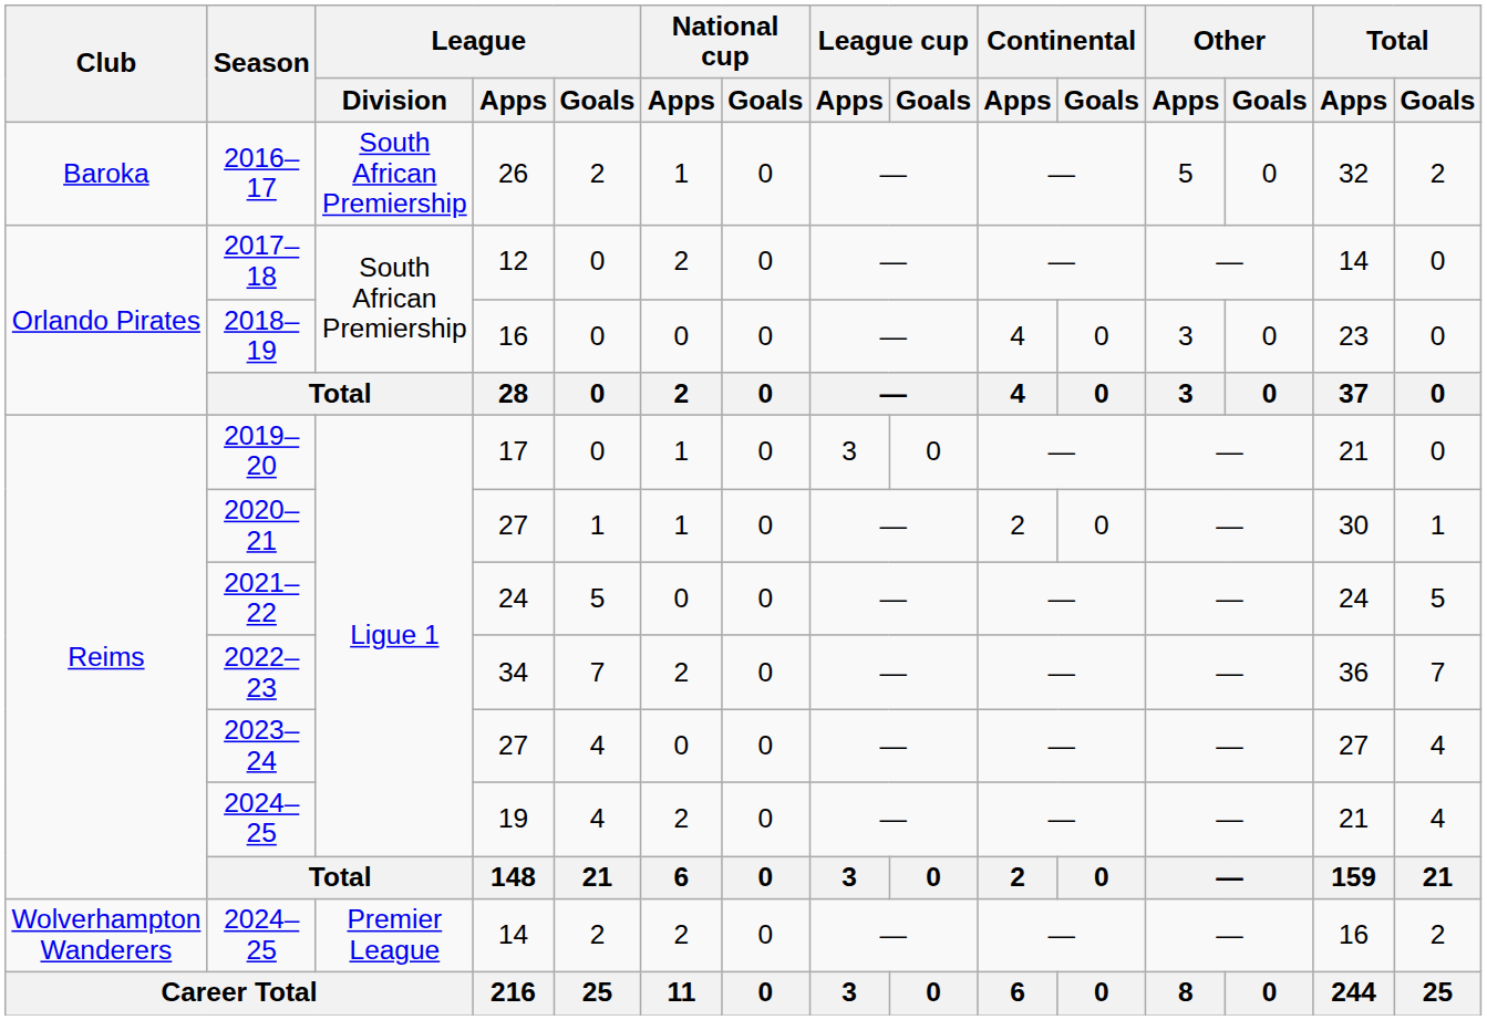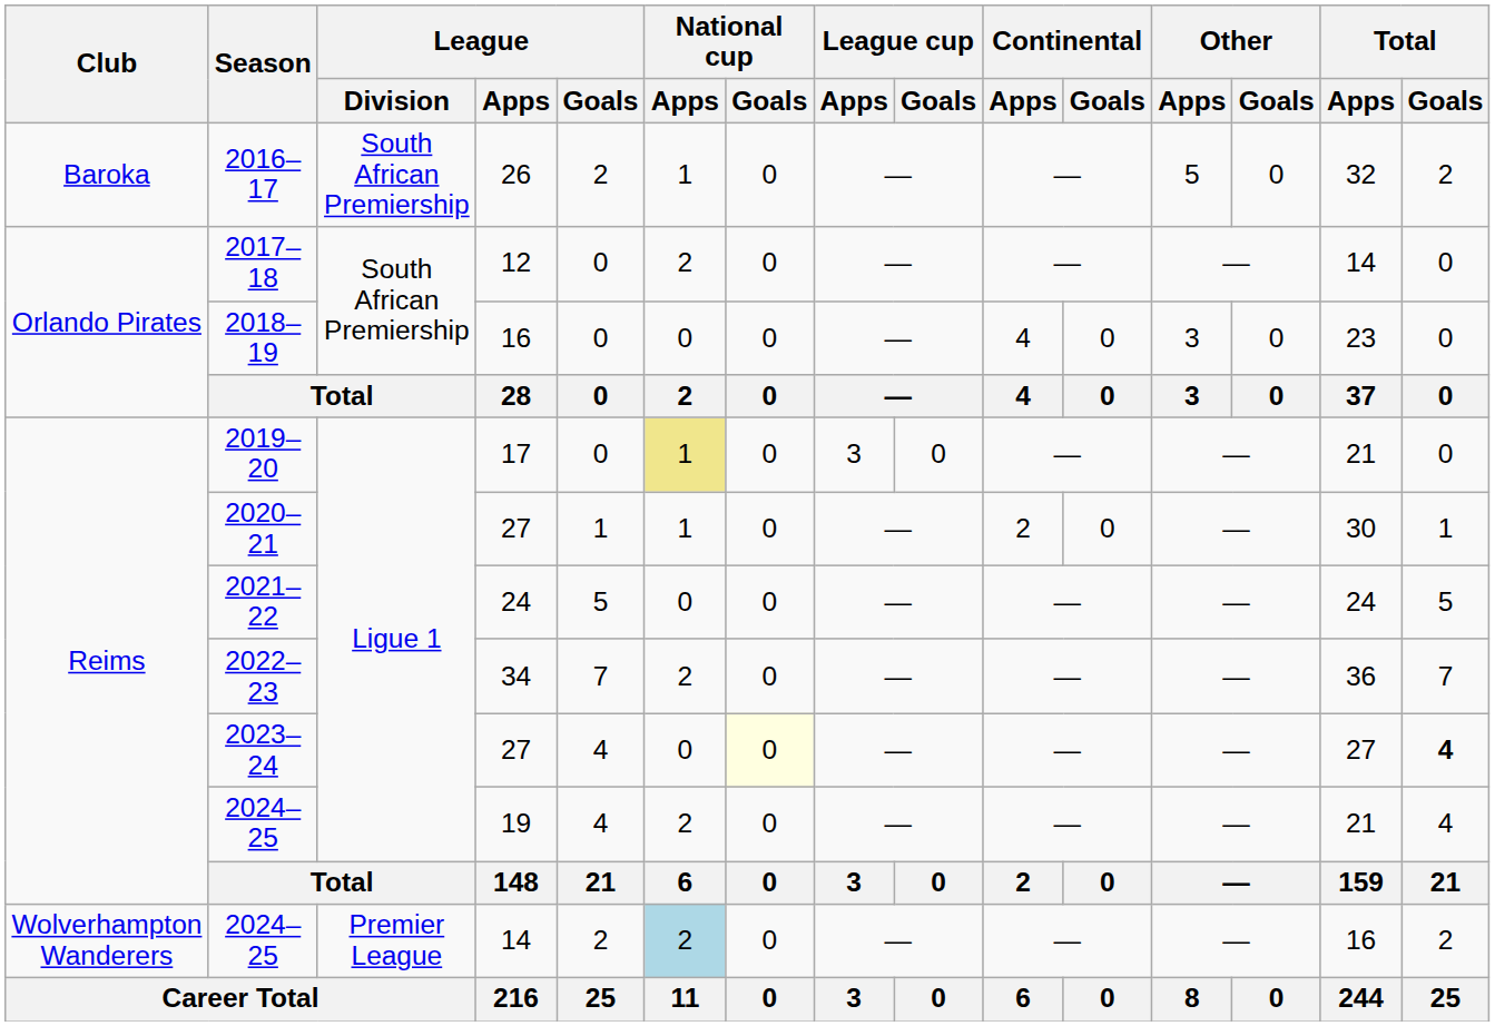2019–20 | National cup / Apps: no background -> khaki background
2023–24 | National cup / Goals: no background -> lightyellow background
2023–24 | Total / Goals: normal -> bold
2024–25 / 14 | National cup / Apps: no background -> lightblue background
